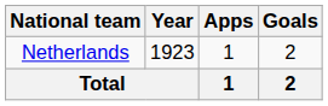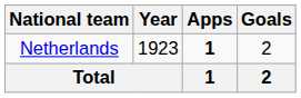Netherlands | Apps: normal -> bold
